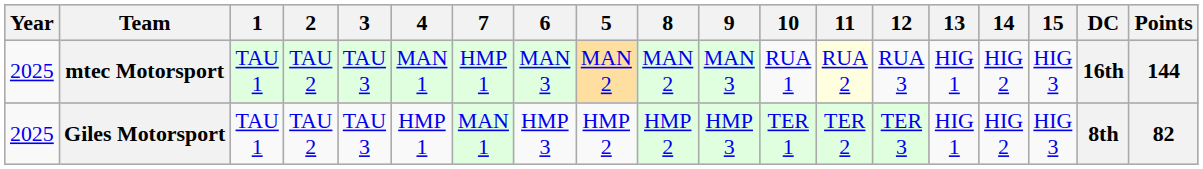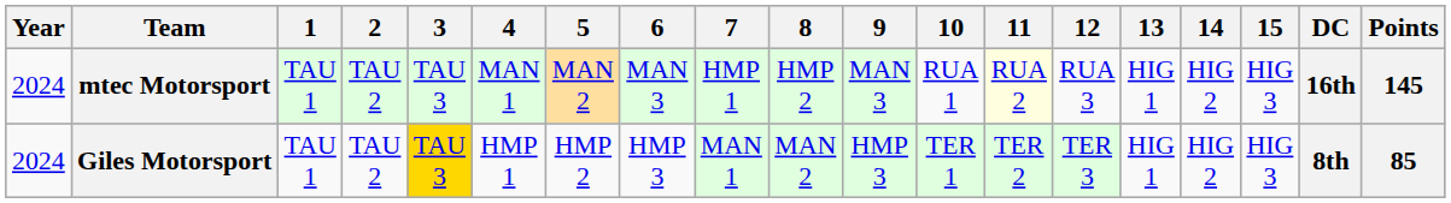columns swapped: 5 <-> 7
mtec Motorsport | Year: 2025 -> 2024
mtec Motorsport | 8: MAN 2 -> HMP 2
mtec Motorsport | Points: 144 -> 145
Giles Motorsport | Year: 2025 -> 2024
Giles Motorsport | 3: no background -> gold background
Giles Motorsport | 8: HMP 2 -> MAN 2
Giles Motorsport | Points: 82 -> 85
